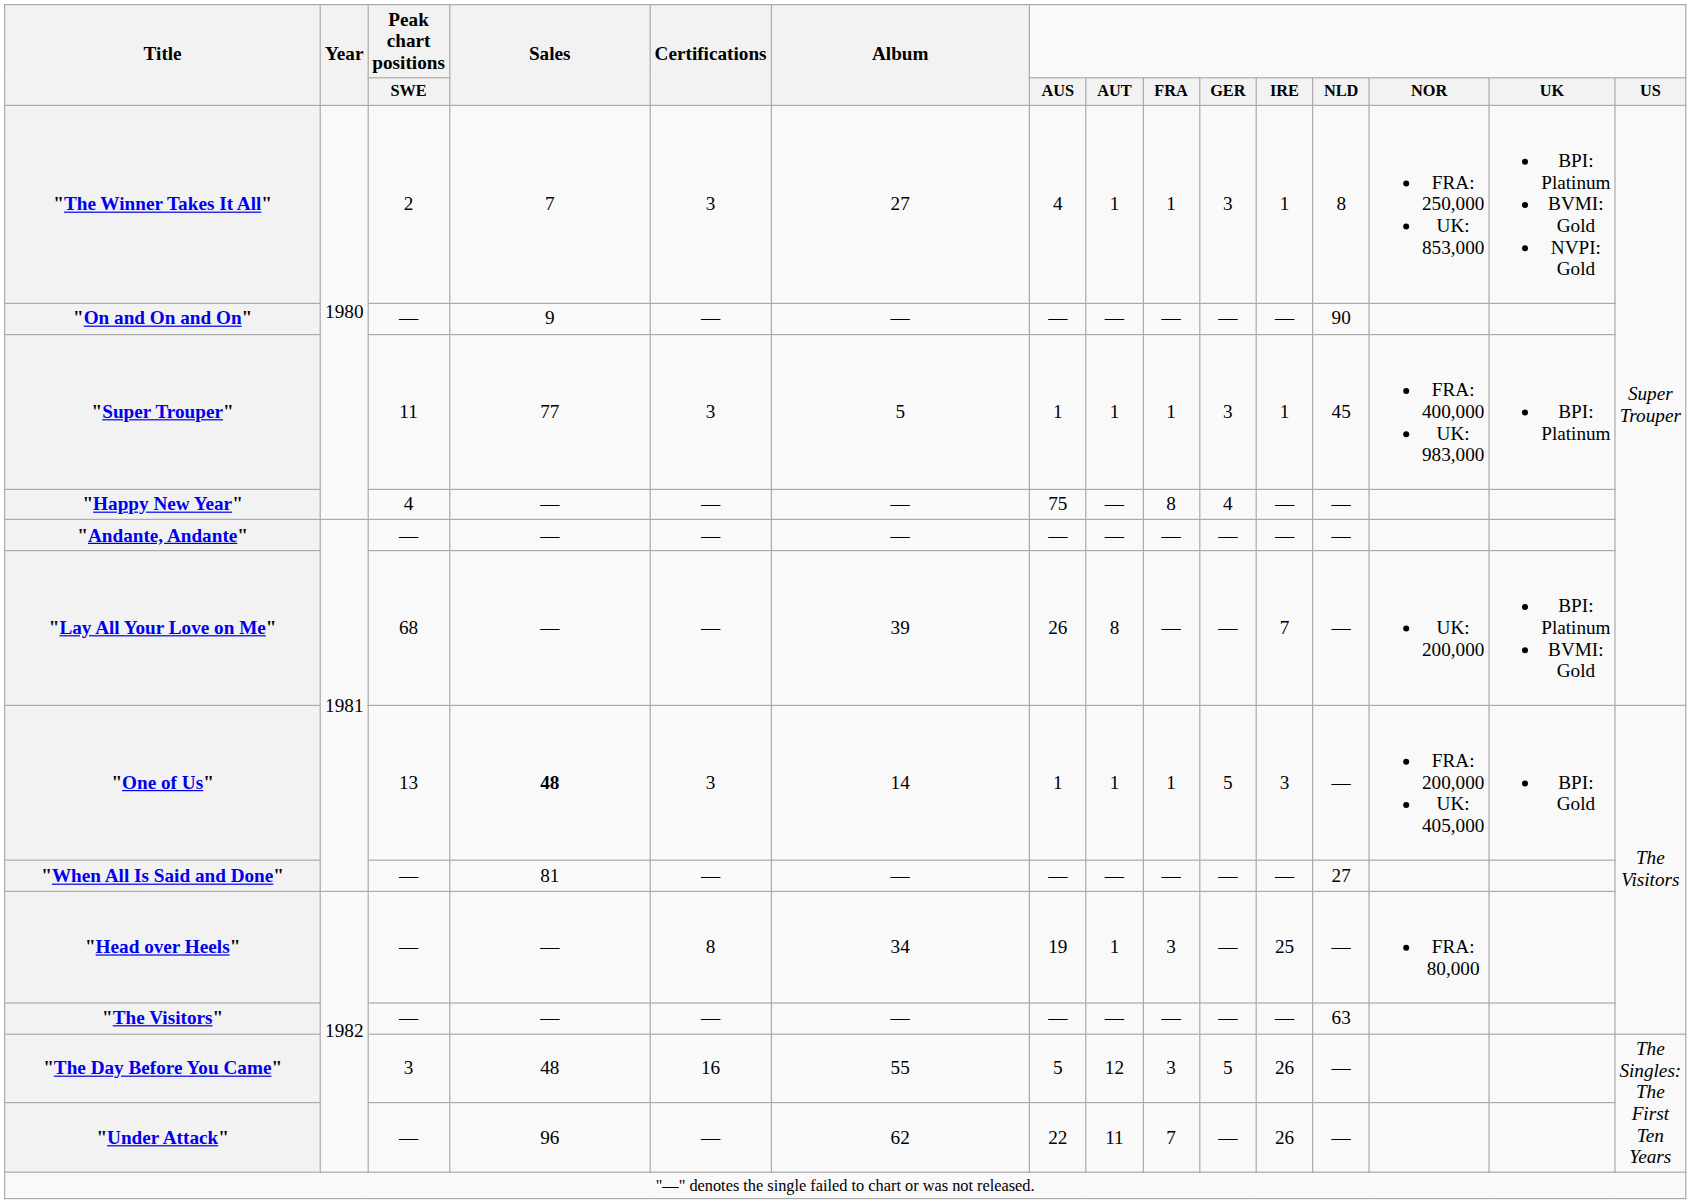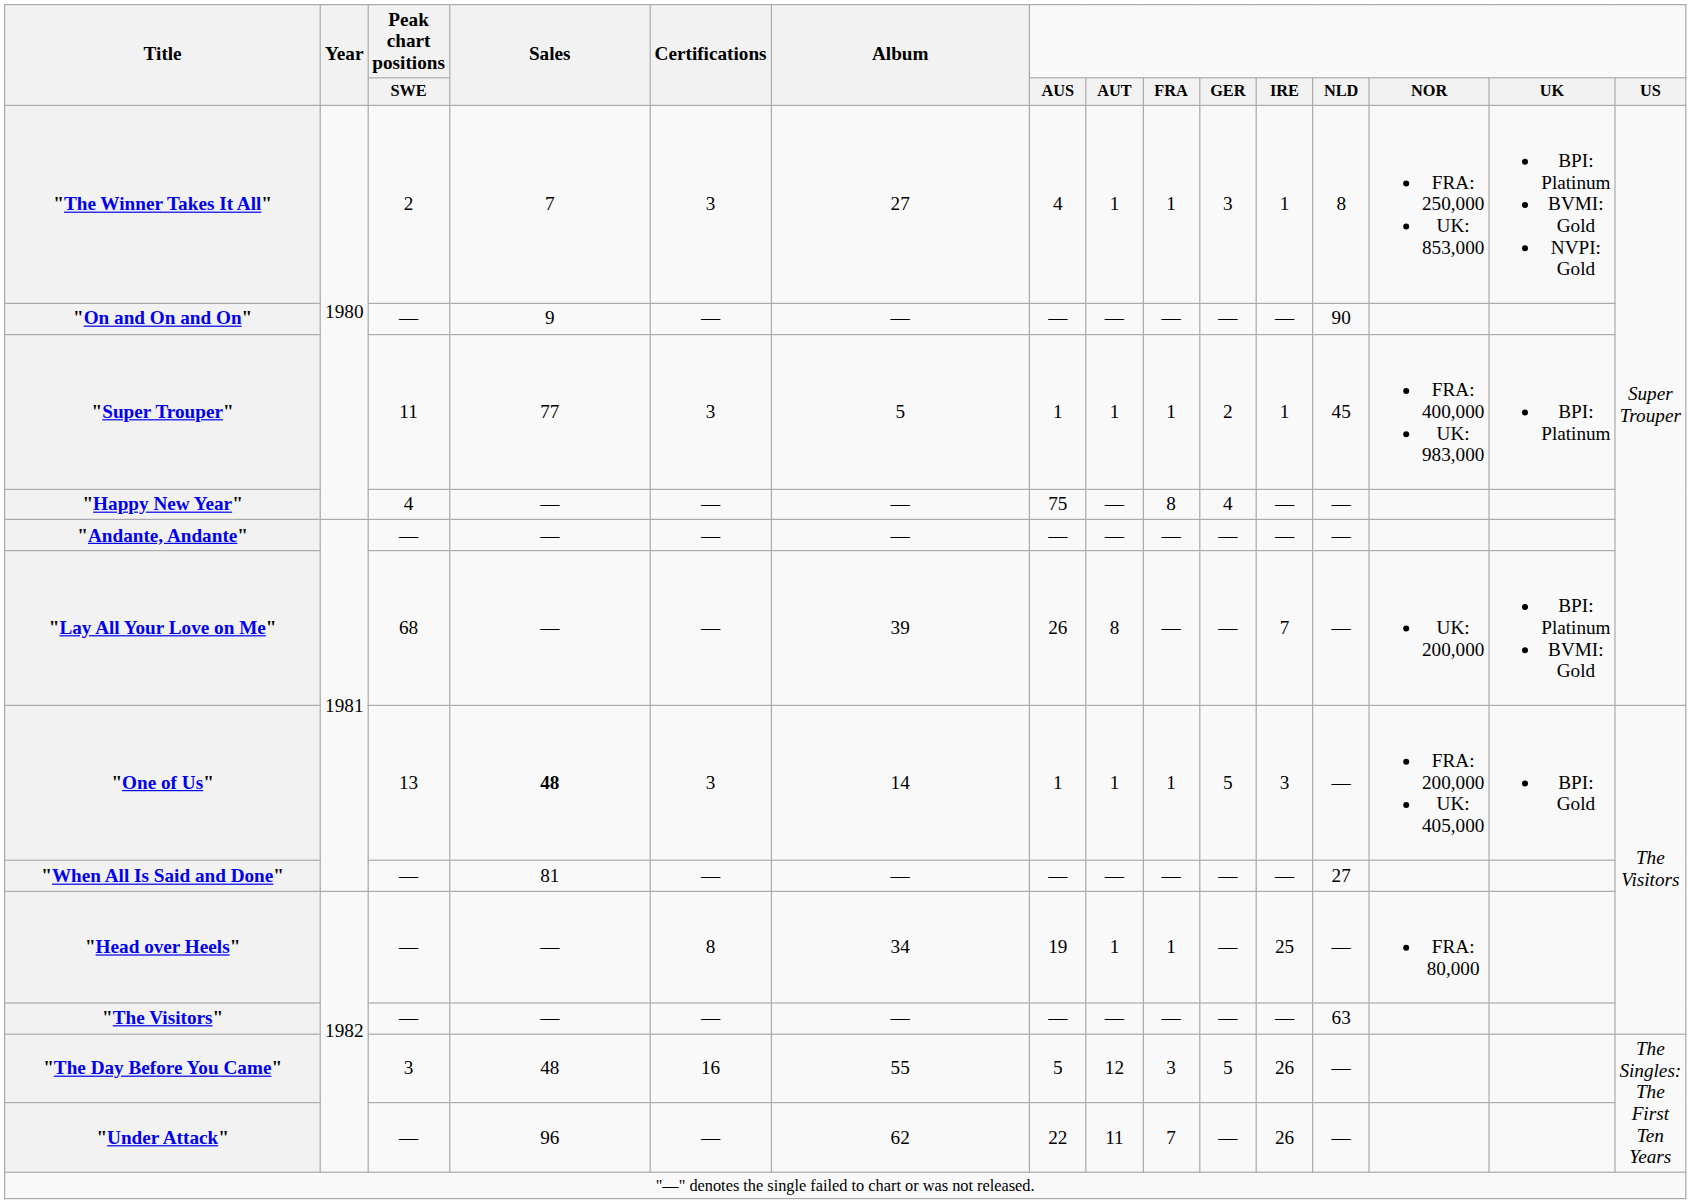"Super Trouper" | GER: 3 -> 2
"Head over Heels" | FRA: 3 -> 1
